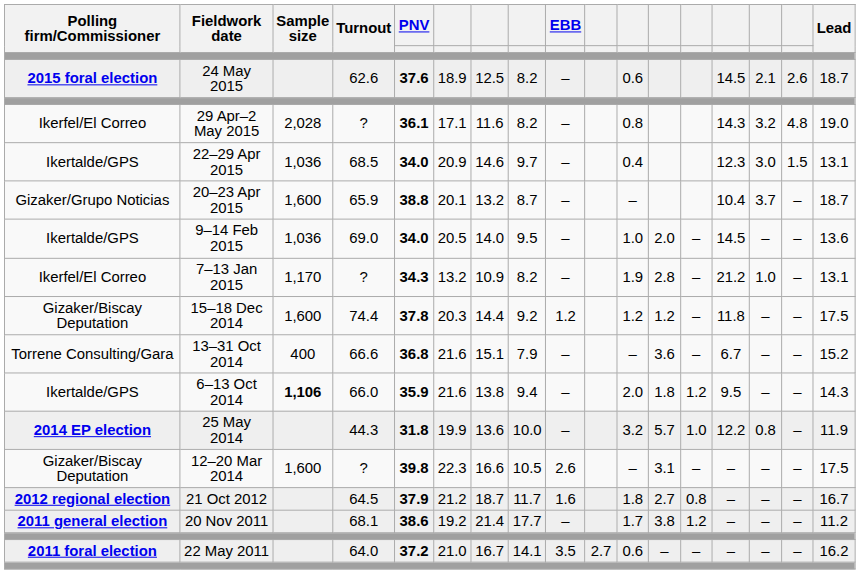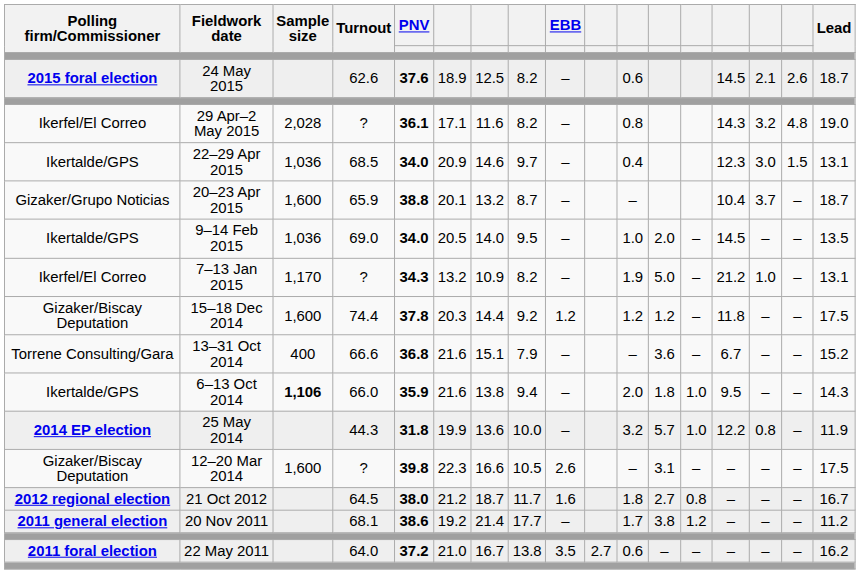9–14 Feb 2015 | Lead: 13.6 -> 13.5
7–13 Jan 2015 | column 12: 2.8 -> 5.0
6–13 Oct 2014 | column 13: 1.2 -> 1.0
21 Oct 2012 | PNV: 37.9 -> 38.0
22 May 2011 | column 8: 14.1 -> 13.8
